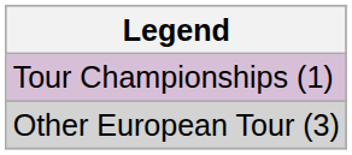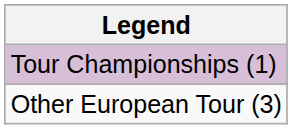row 3 | column 1: lightgrey background -> no background
